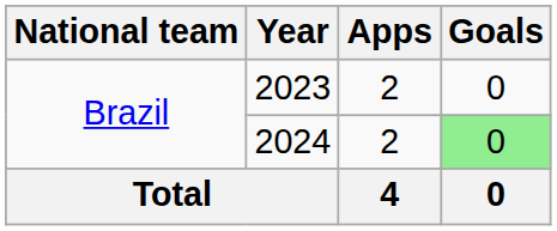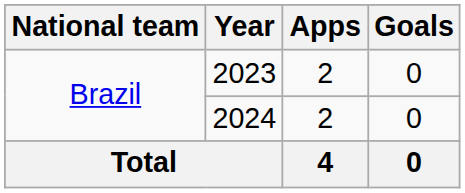2024 | Goals: lightgreen background -> no background
